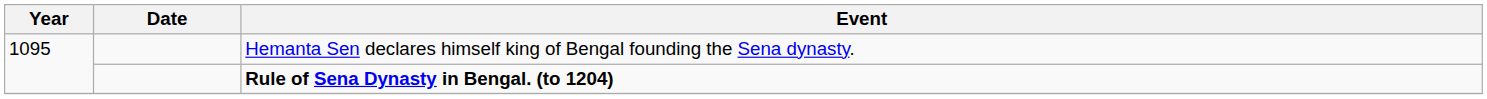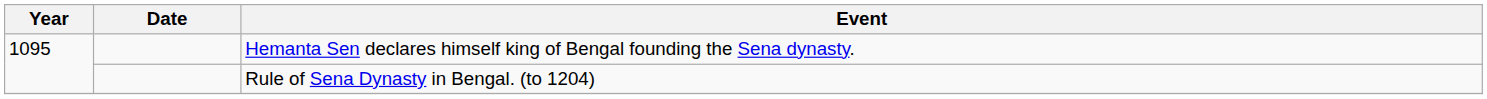Rule of Sena Dynasty in Bengal. (to 1204) | Event: bold -> normal
